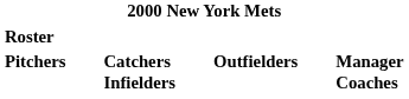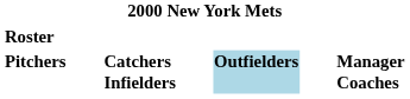Pitchers | column 3: no background -> lightblue background
